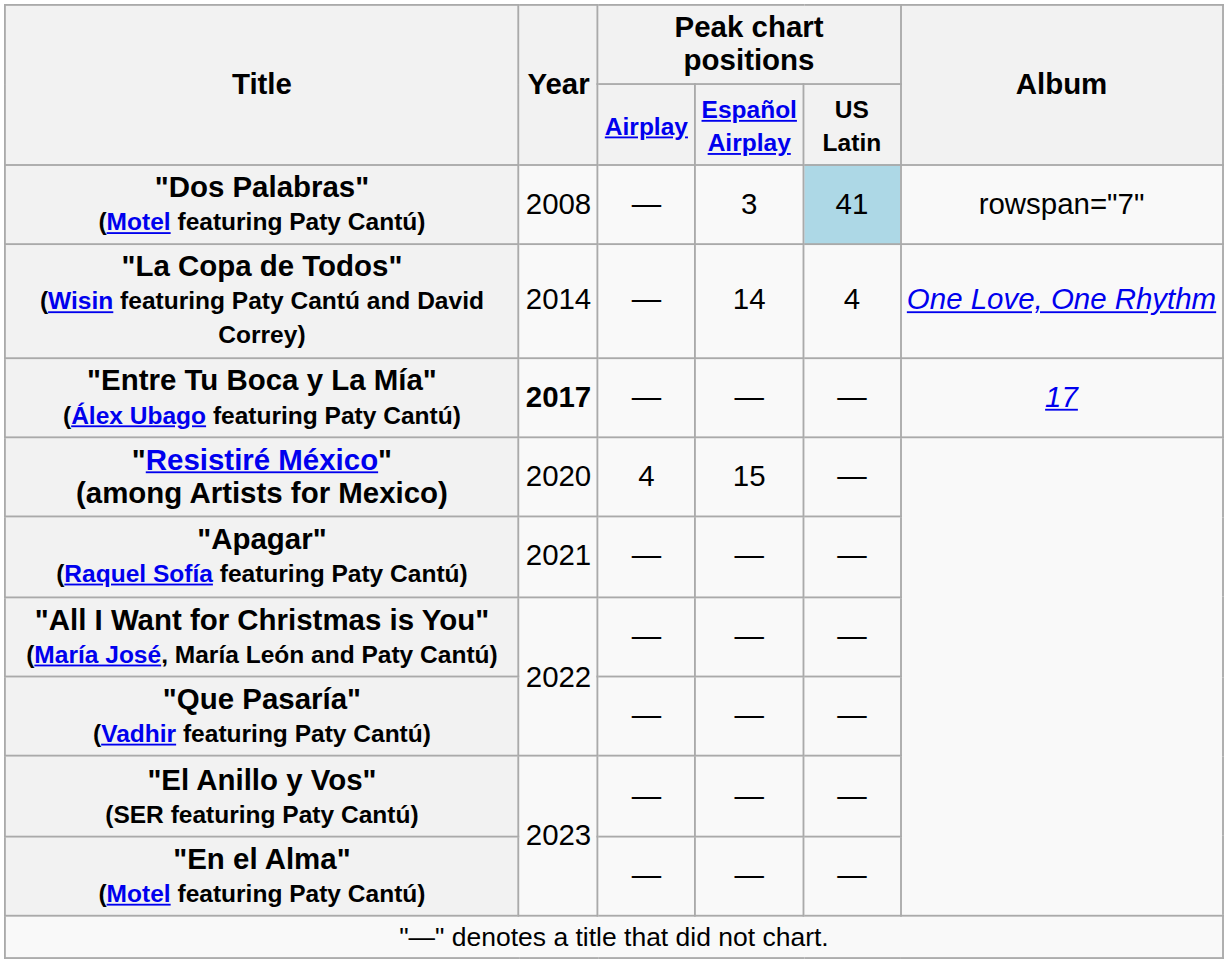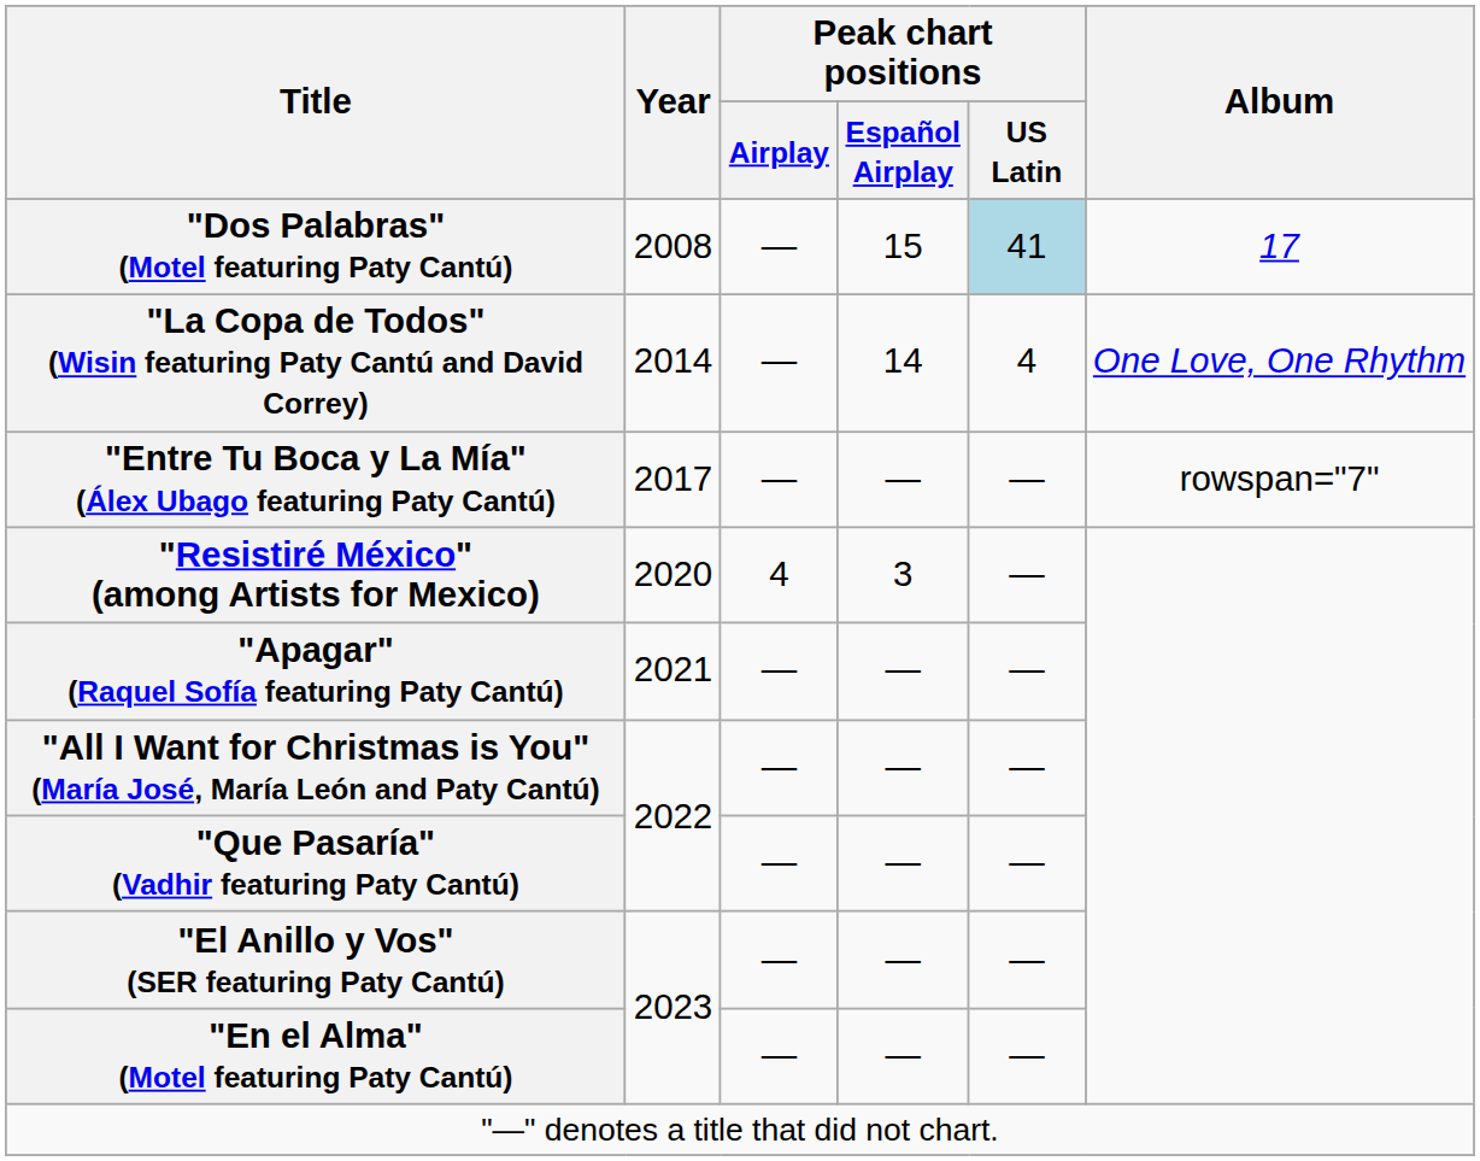"Dos Palabras" (Motel featuring Paty Cantú) | Peak chart positions / Español Airplay: 3 -> 15
"Dos Palabras" (Motel featuring Paty Cantú) | Album: rowspan="7" -> 17
"Entre Tu Boca y La Mía" (Álex Ubago featuring Paty Cantú) | Year: bold -> normal
"Entre Tu Boca y La Mía" (Álex Ubago featuring Paty Cantú) | Album: 17 -> rowspan="7"
"Resistiré México" (among Artists for Mexico) | Peak chart positions / Español Airplay: 15 -> 3
